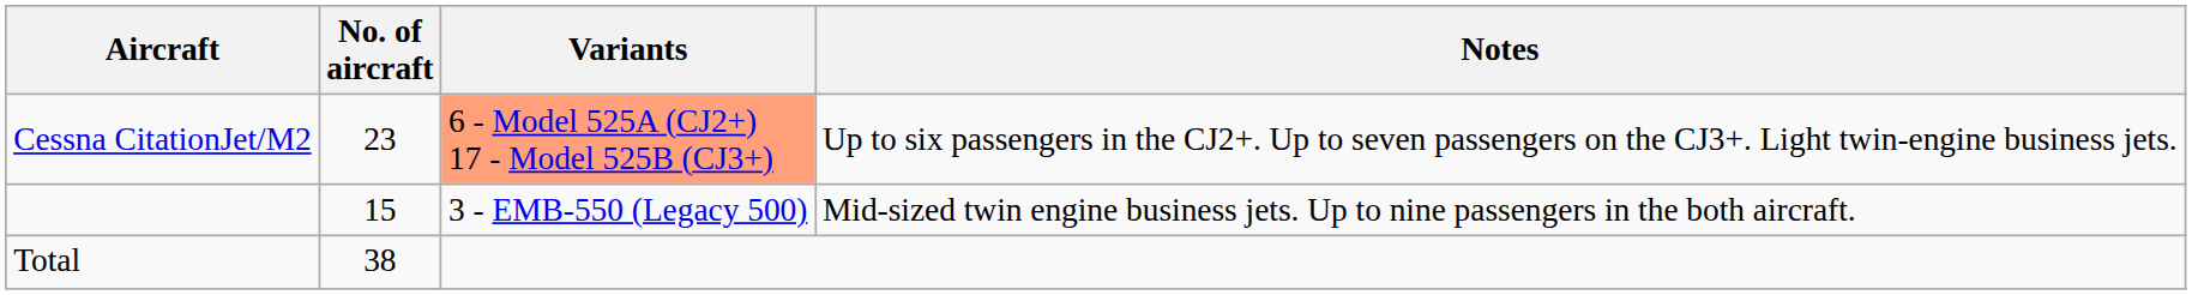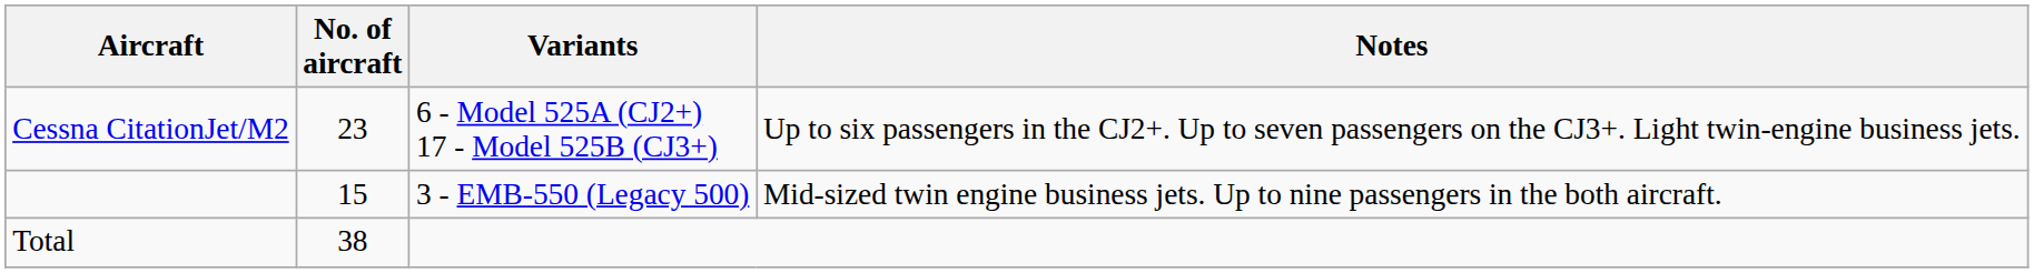Cessna CitationJet/M2 | Variants: lightsalmon background -> no background
